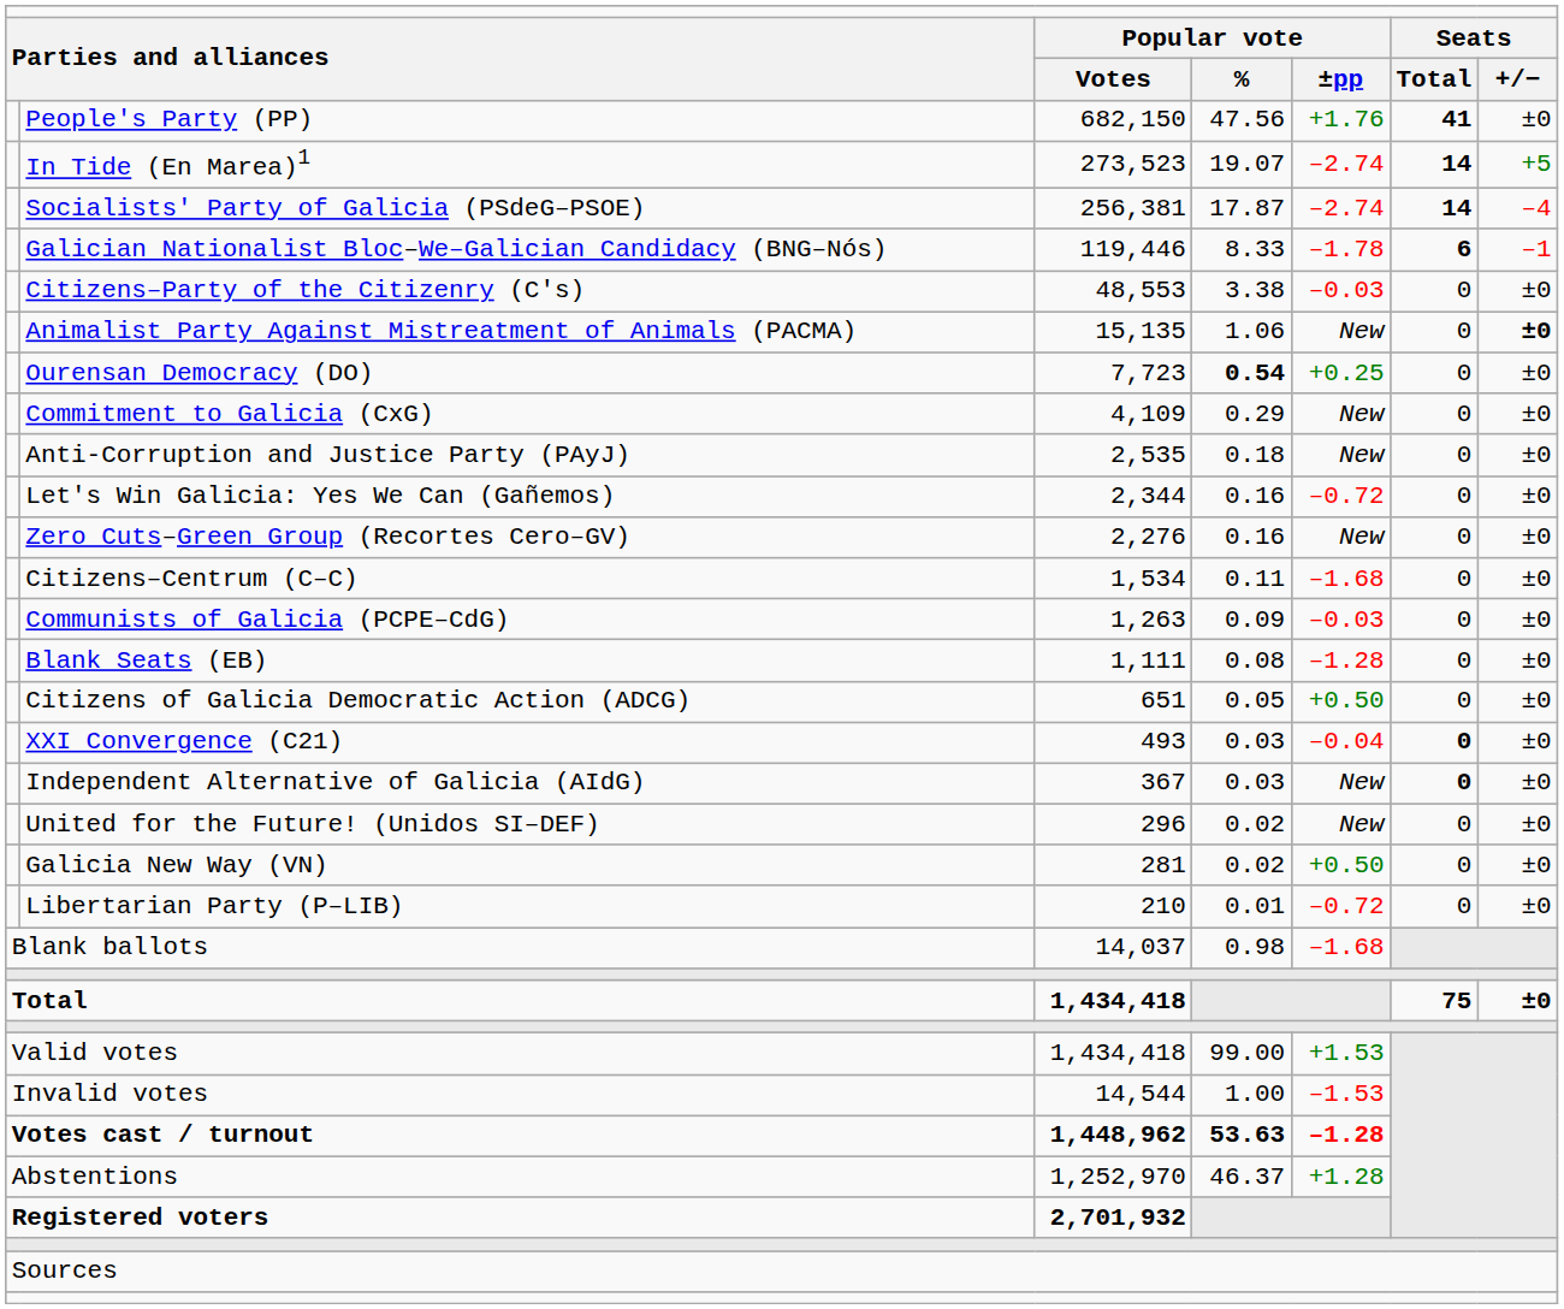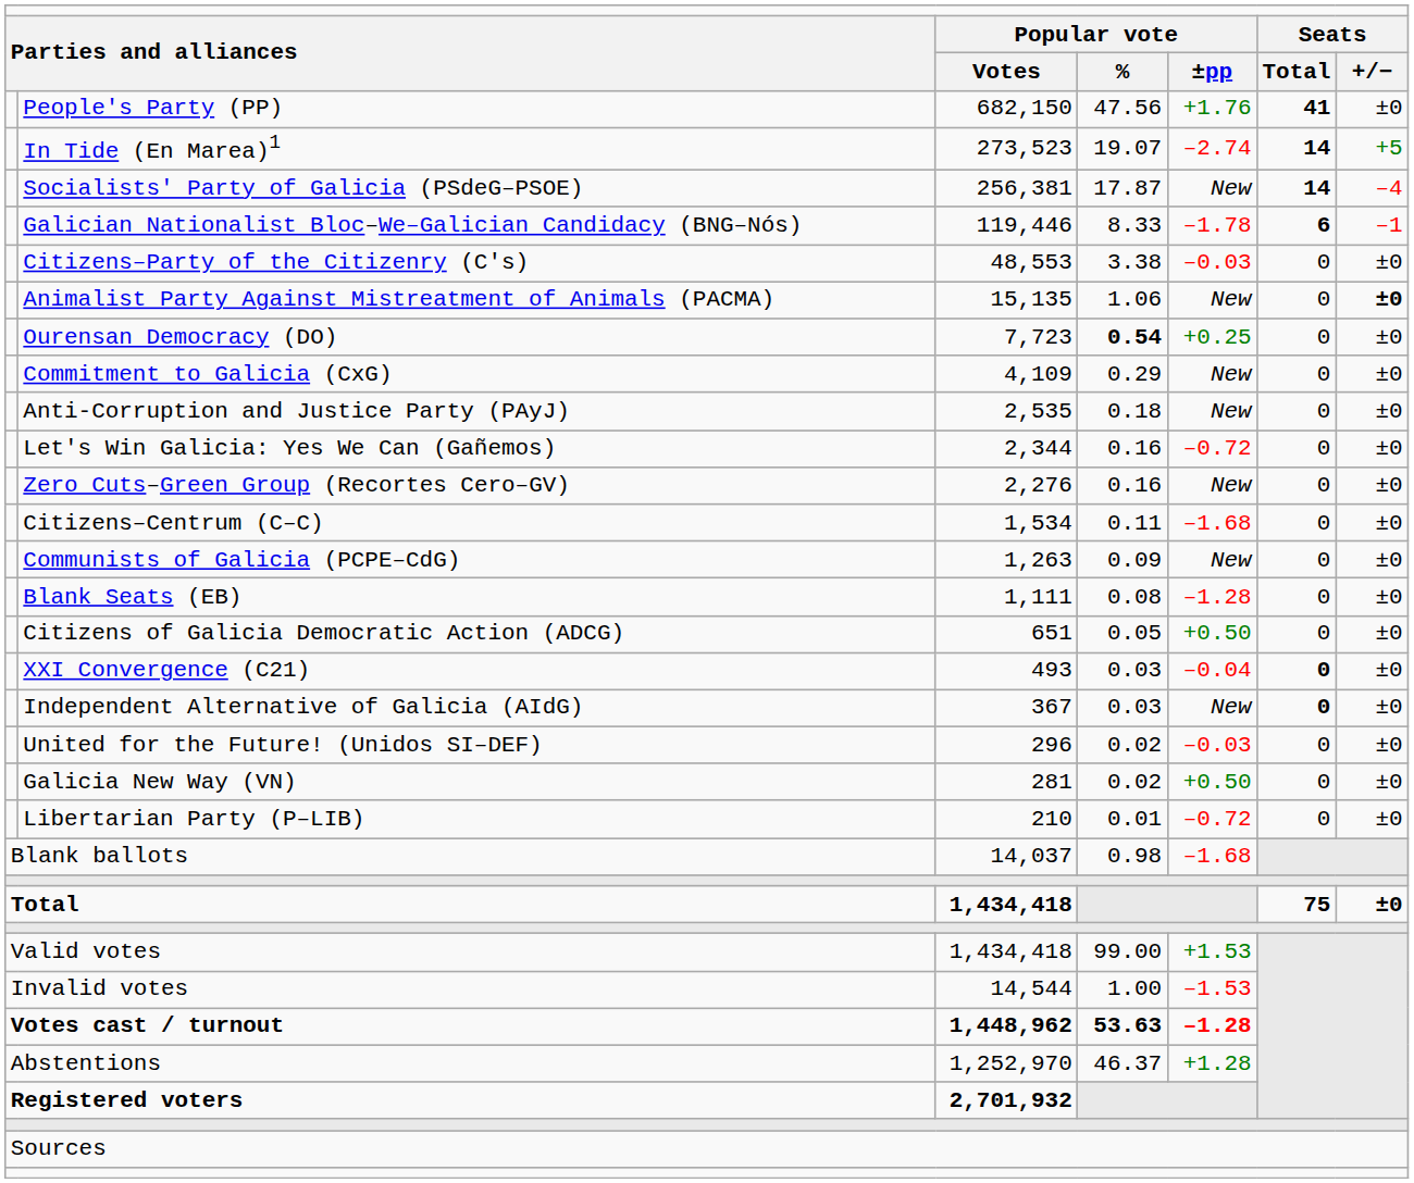Socialists' Party of Galicia (PSdeG–PSOE) | column 5: –2.74 -> New
Communists of Galicia (PCPE–CdG) | column 5: –0.03 -> New
United for the Future! (Unidos SI–DEF) | column 5: New -> –0.03
